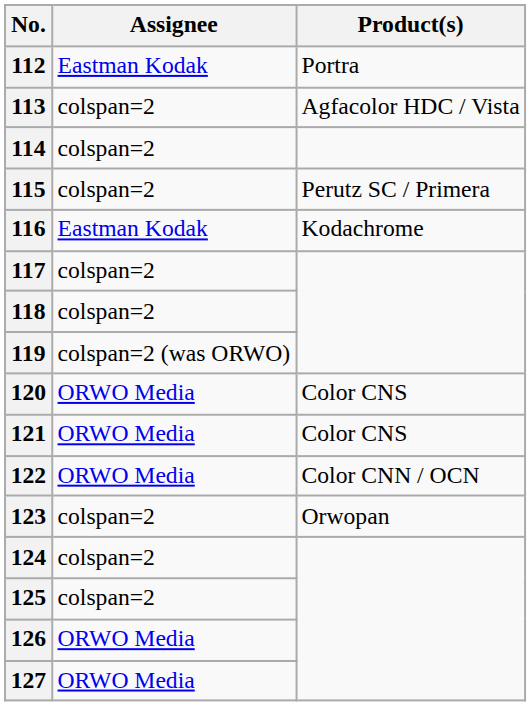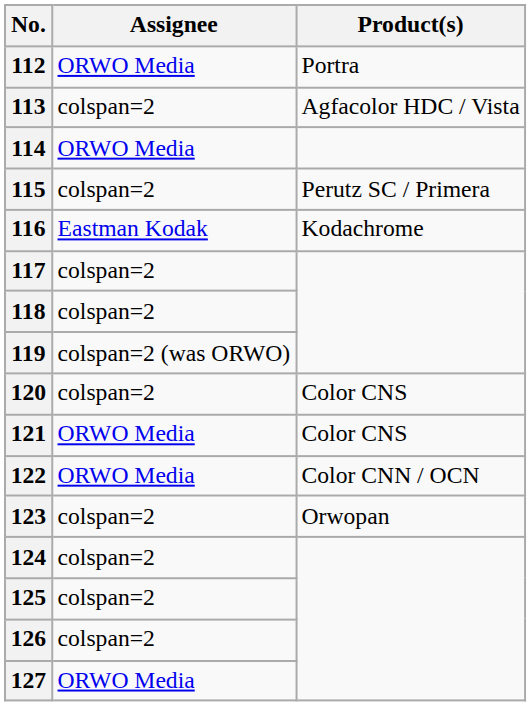112 | Assignee: Eastman Kodak -> ORWO Media
114 | Assignee: colspan=2 -> ORWO Media
120 | Assignee: ORWO Media -> colspan=2
126 | Assignee: ORWO Media -> colspan=2
